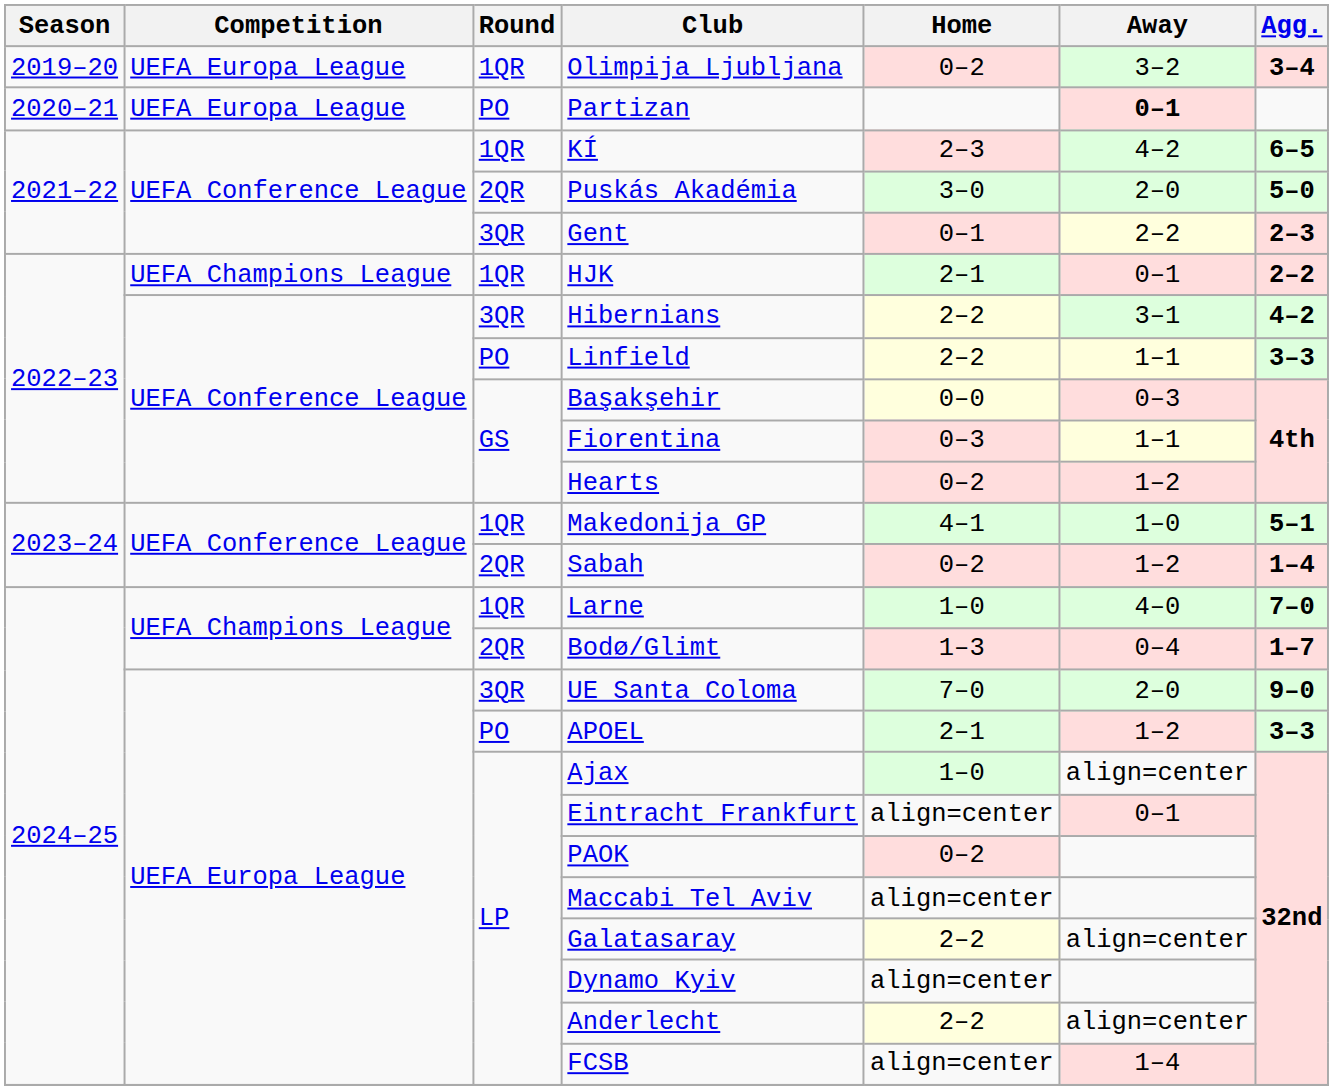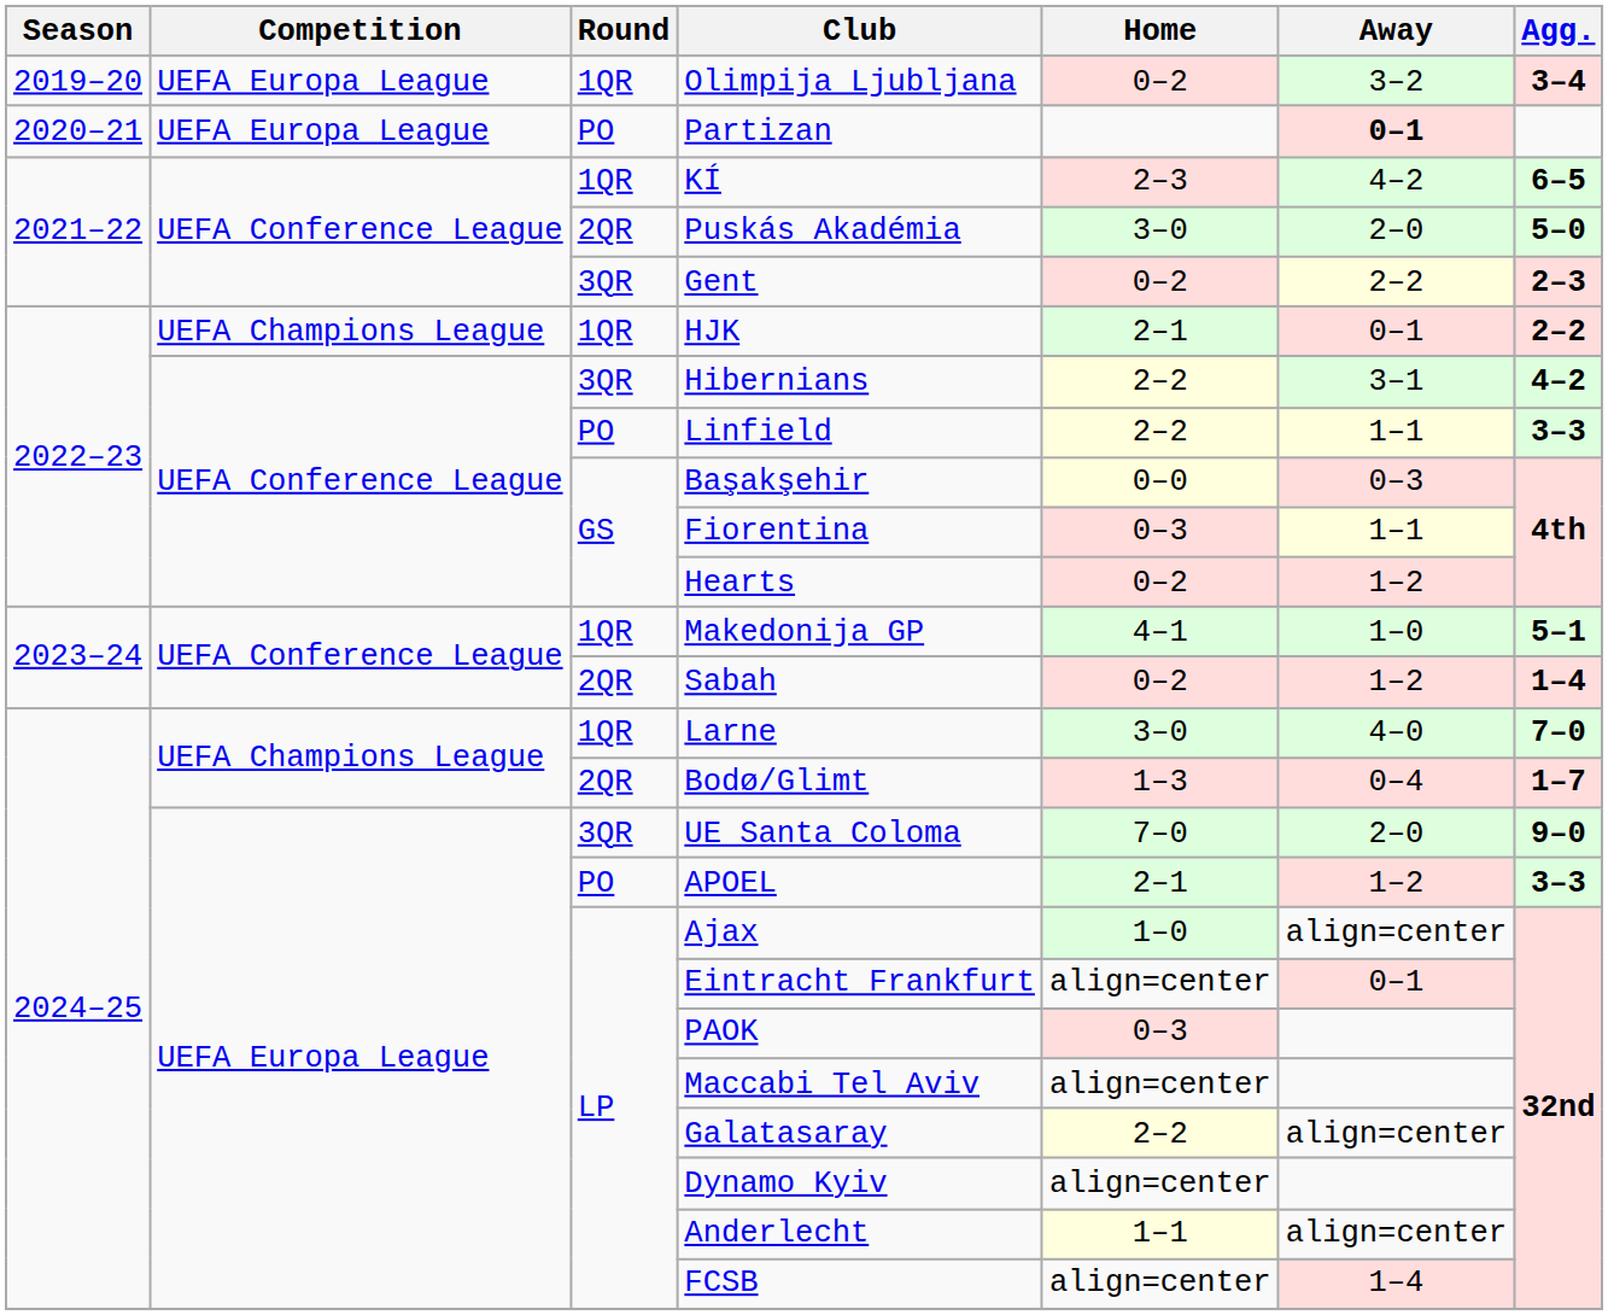Gent | Home: 0–1 -> 0–2
Larne | Home: 1–0 -> 3–0
PAOK | Home: 0–2 -> 0–3
Anderlecht | Home: 2–2 -> 1–1
